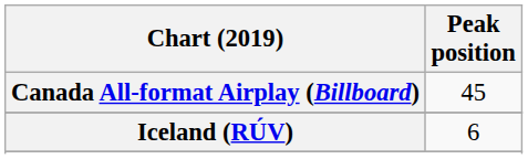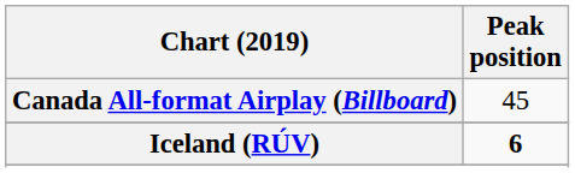Iceland (RÚV) | Peak position: normal -> bold
